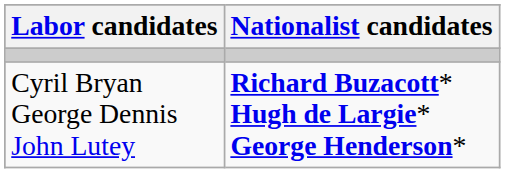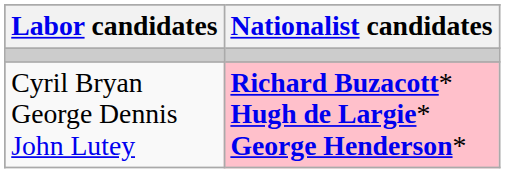Cyril Bryan George Dennis John Lutey | Nationalist candidates: no background -> pink background
